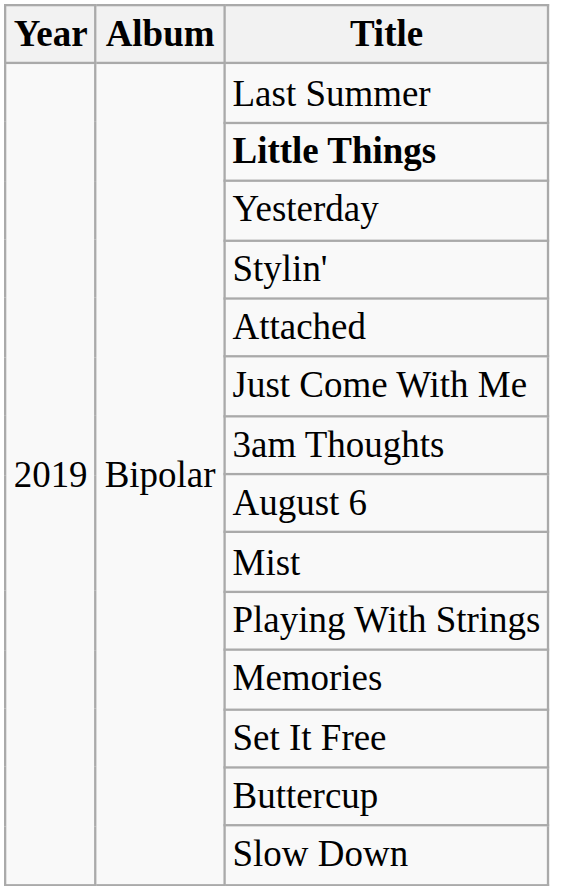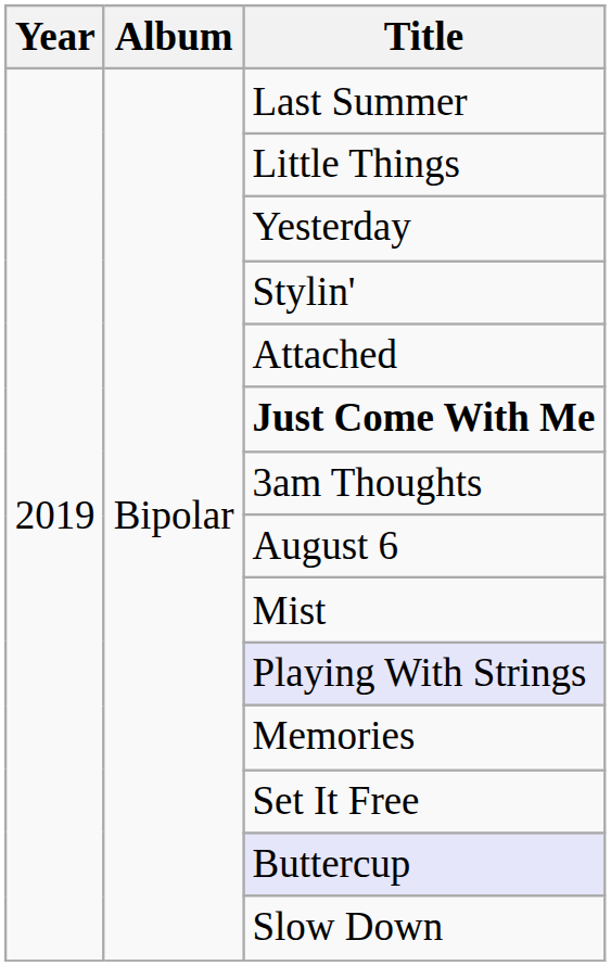Little Things | Title: bold -> normal
Just Come With Me | Title: normal -> bold
Playing With Strings | Title: no background -> lavender background
Buttercup | Title: no background -> lavender background
